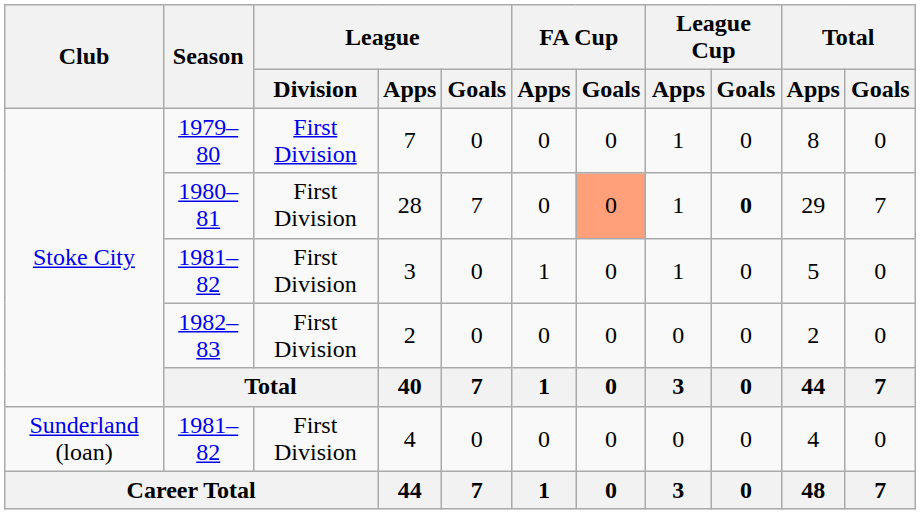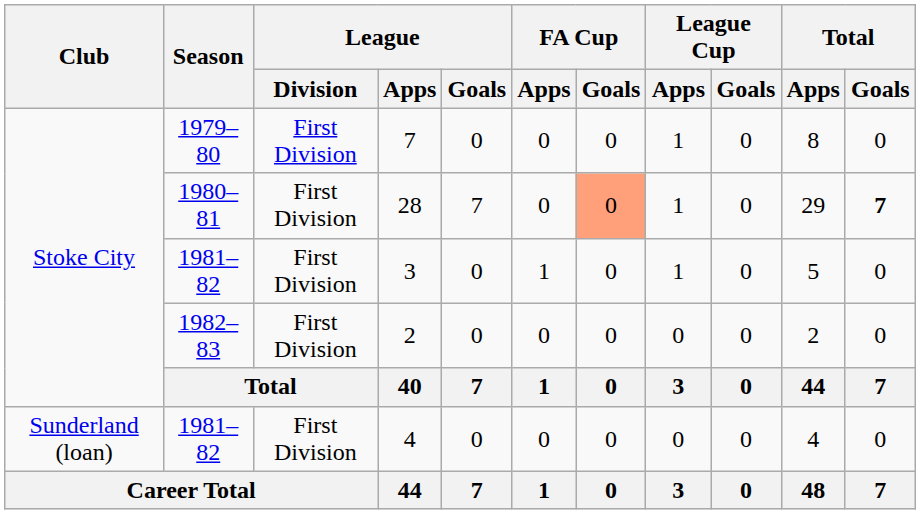28 | League Cup / Goals: bold -> normal
28 | Total / Goals: normal -> bold
